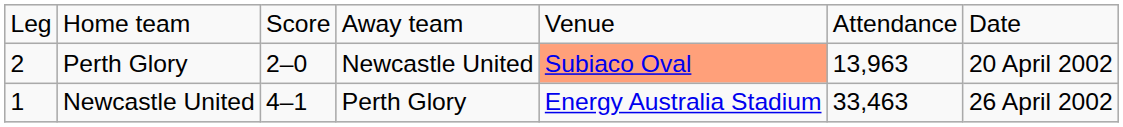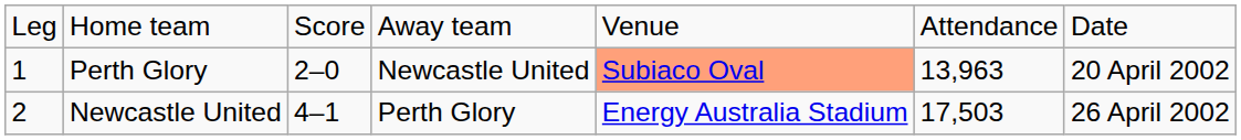row 2 | column 1: 2 -> 1
row 3 | column 1: 1 -> 2
row 3 | column 6: 33,463 -> 17,503
